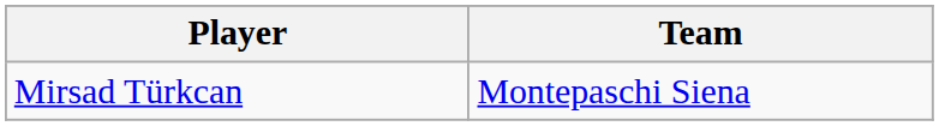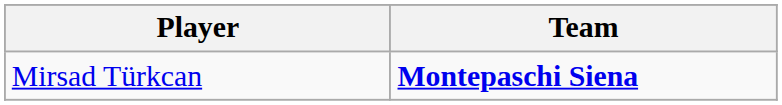Mirsad Türkcan | Team: normal -> bold
